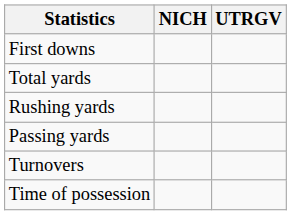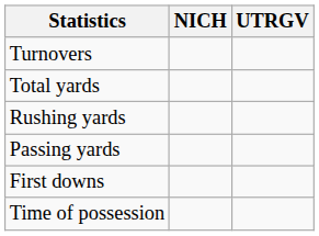rows swapped: First downs <-> Turnovers
